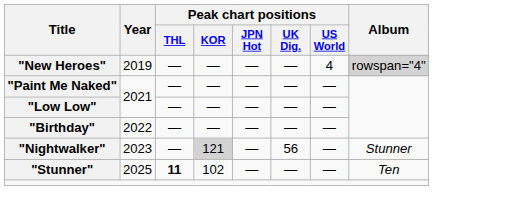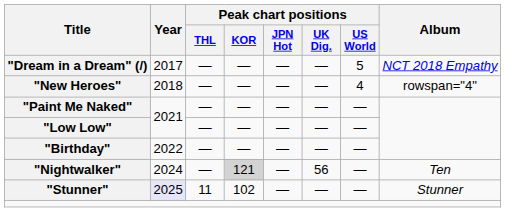+ row: "Dream in a Dream" (/) | 2017 | — | — | — | — | 5 | NCT 2018 Empathy
"New Heroes" | Year: 2019 -> 2018
"New Heroes" | Album: lightgrey background -> no background
"Nightwalker" | Year: 2023 -> 2024
"Nightwalker" | Album: Stunner -> Ten
"Stunner" | Year: no background -> lavender background
"Stunner" | Peak chart positions / THL: bold -> normal
"Stunner" | Album: Ten -> Stunner
